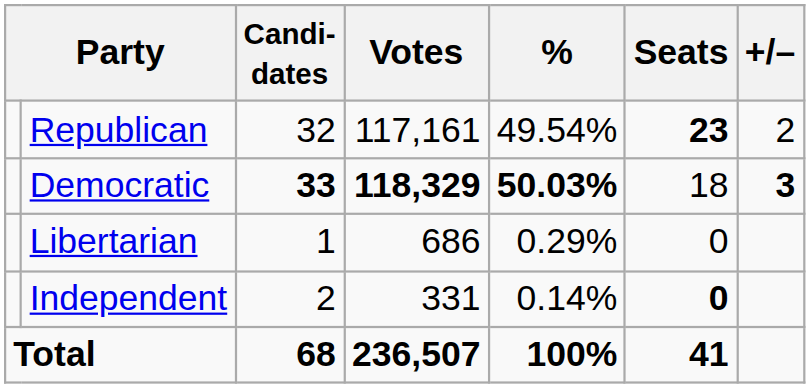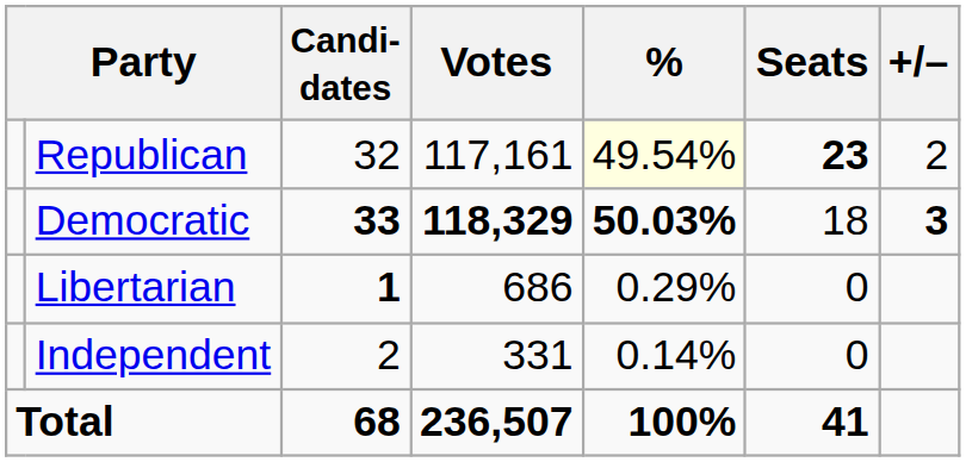Republican | %: no background -> lightyellow background
Libertarian | Candi- dates: normal -> bold
Independent | Seats: bold -> normal
